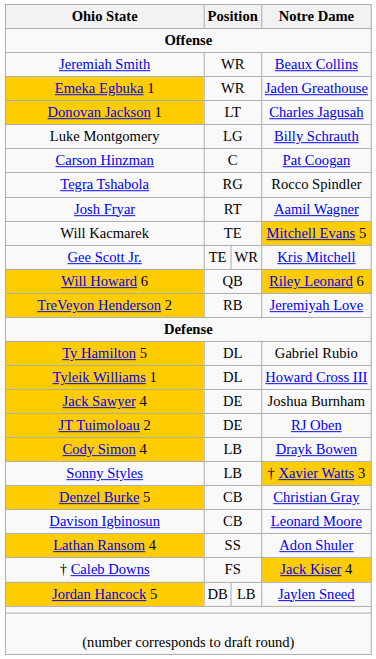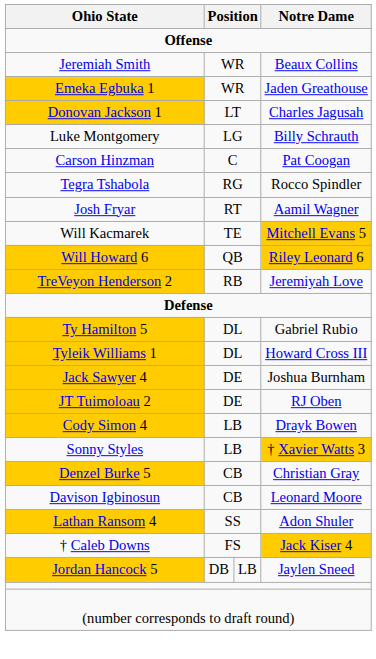- row: Gee Scott Jr. | TE | WR | Kris Mitchell
